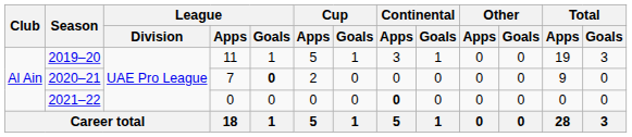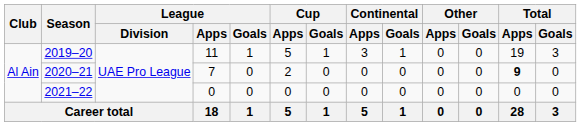2020–21 | League / Goals: bold -> normal
2020–21 | Total / Apps: normal -> bold
2021–22 | Continental / Apps: bold -> normal
